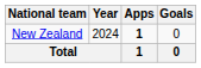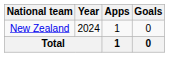New Zealand | Apps: bold -> normal
